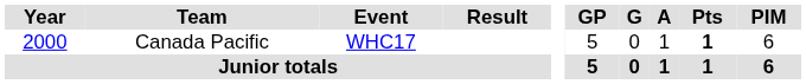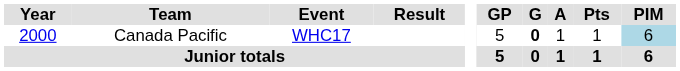Canada Pacific | G: normal -> bold
Canada Pacific | Pts: bold -> normal
Canada Pacific | PIM: no background -> lightblue background
